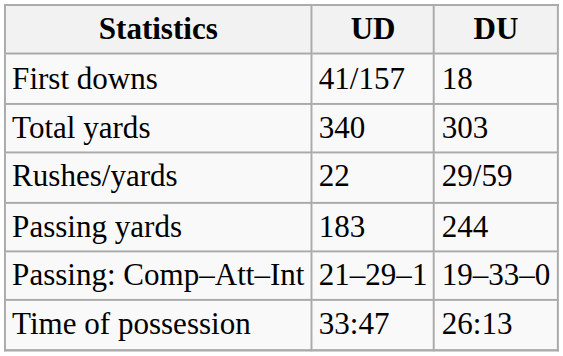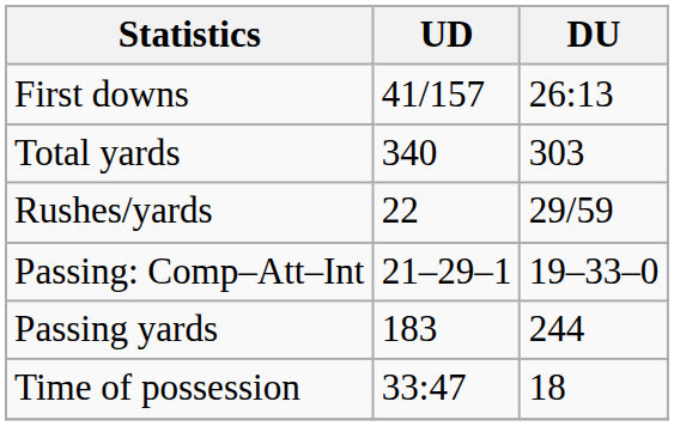First downs | DU: 18 -> 26:13
rows swapped: Passing yards <-> Passing: Comp–Att–Int
Time of possession | DU: 26:13 -> 18
